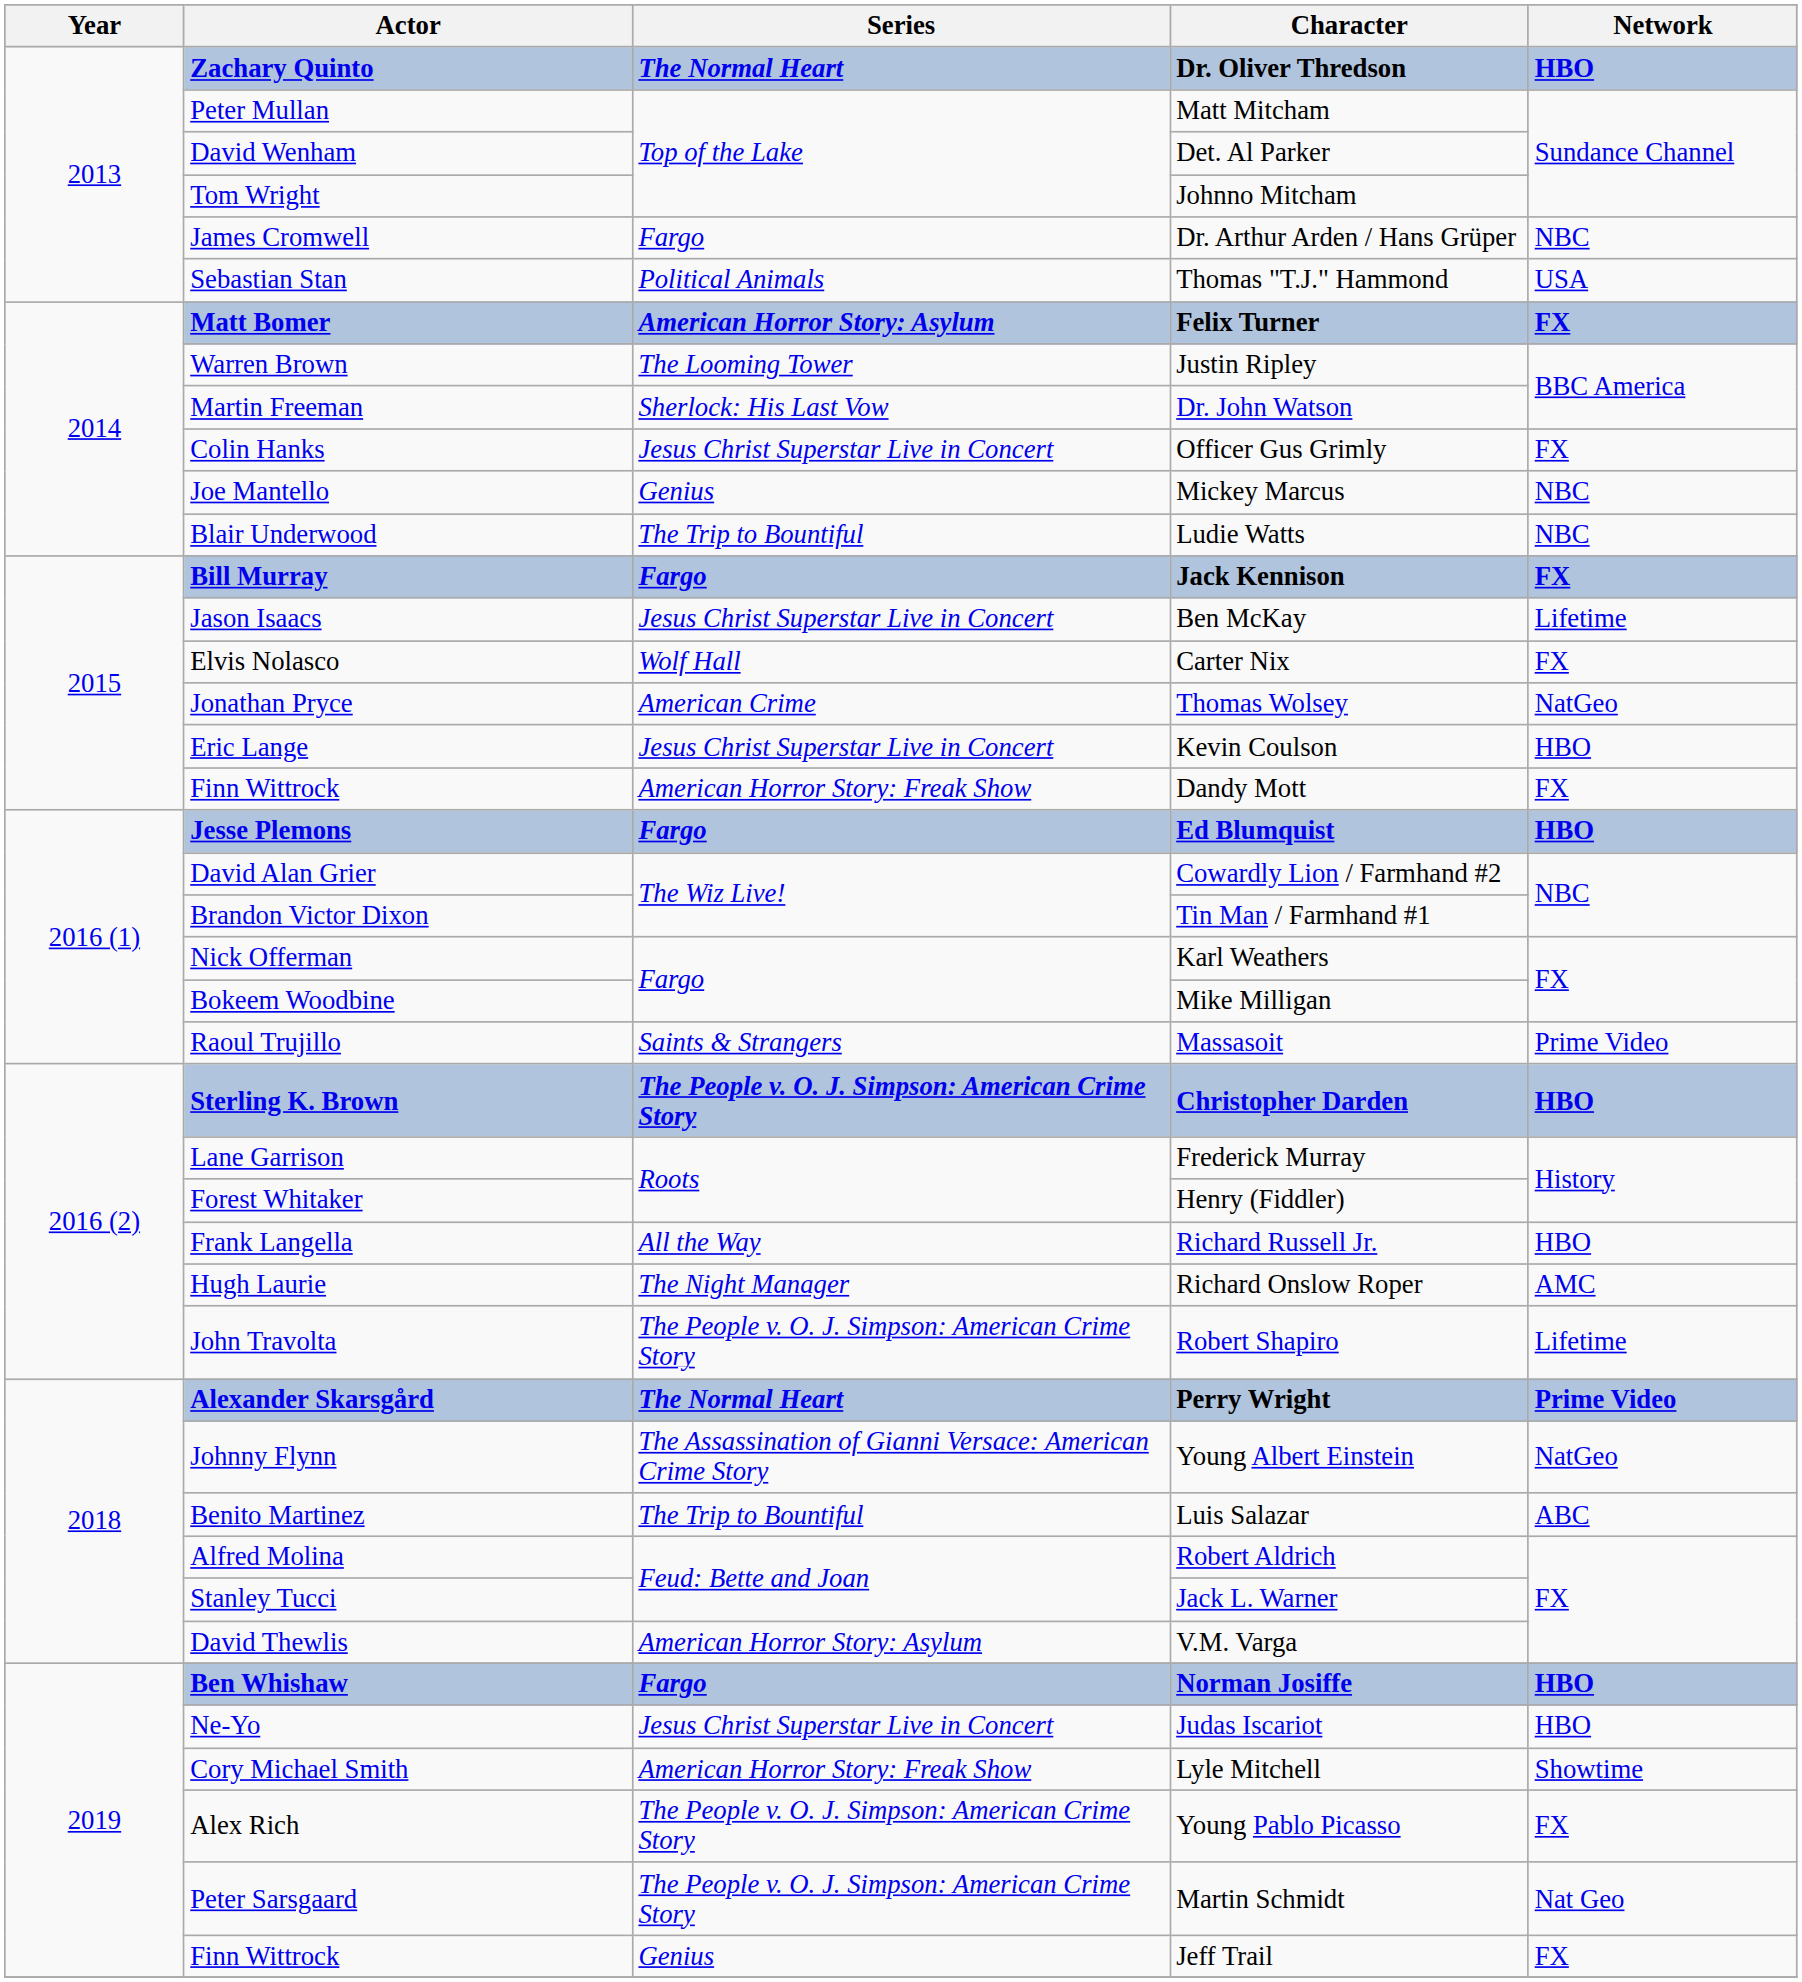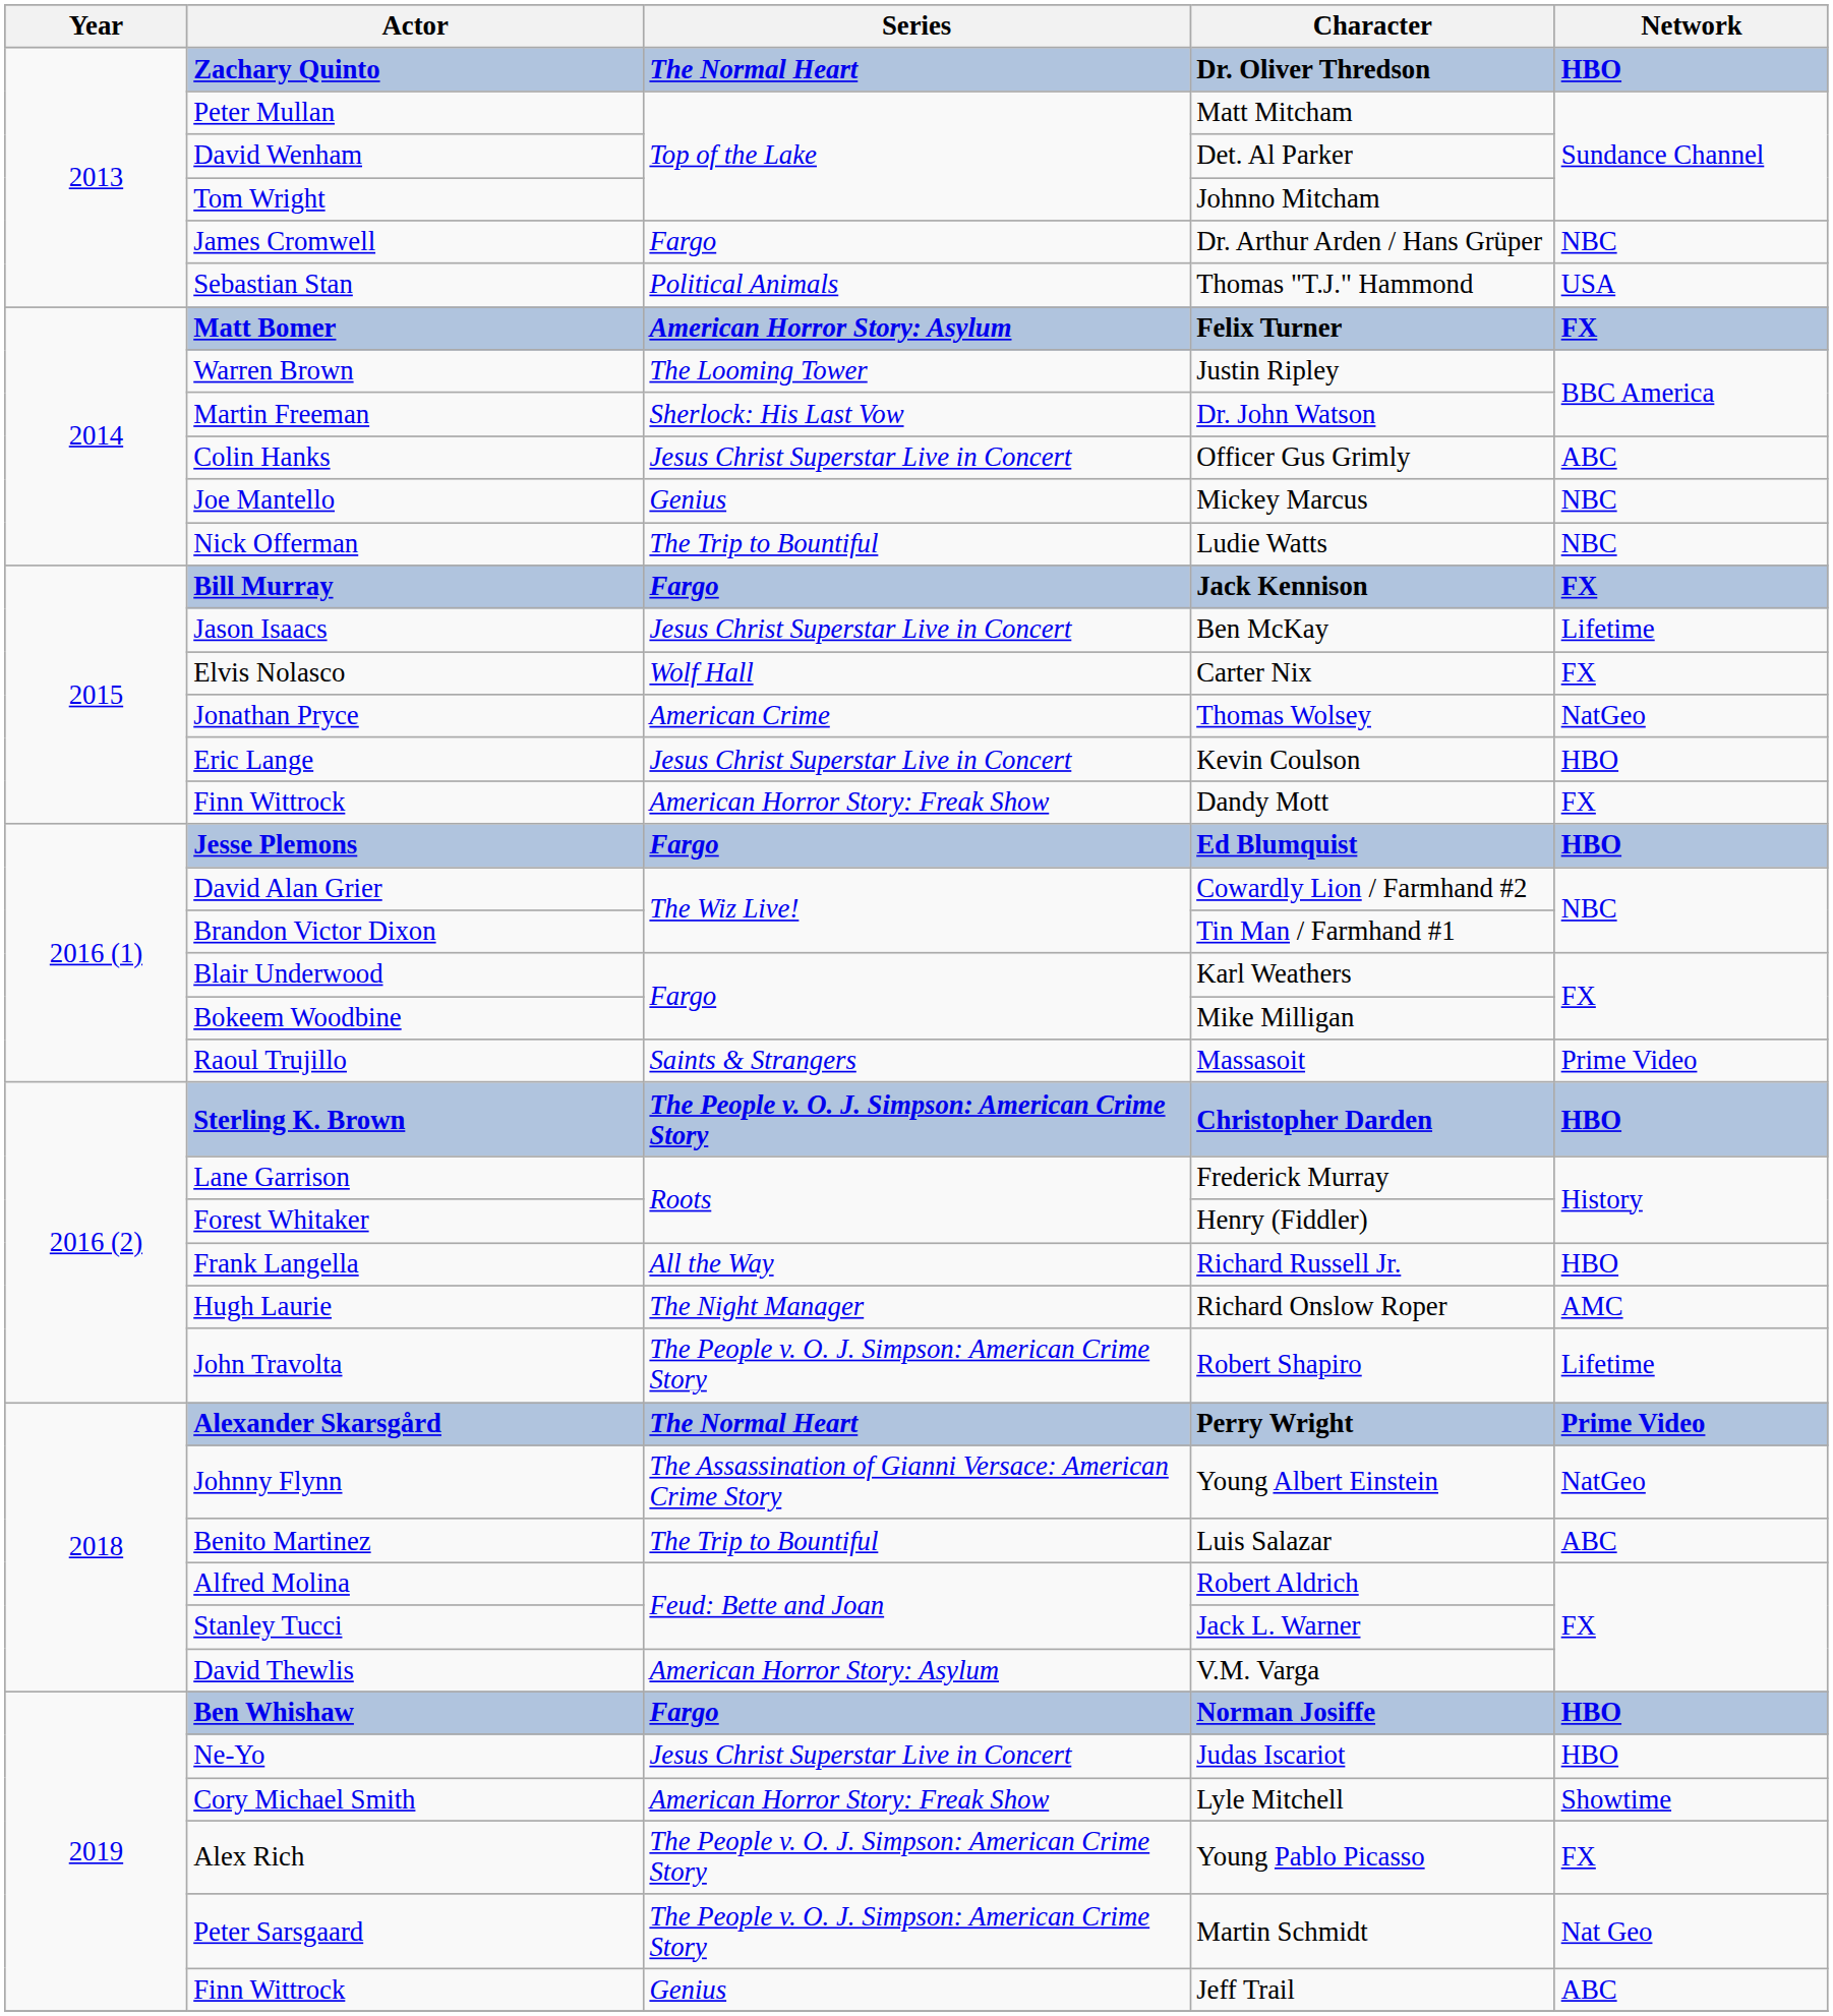Officer Gus Grimly | Network: FX -> ABC
Ludie Watts | Actor: Blair Underwood -> Nick Offerman
Karl Weathers | Actor: Nick Offerman -> Blair Underwood
Jeff Trail | Network: FX -> ABC
